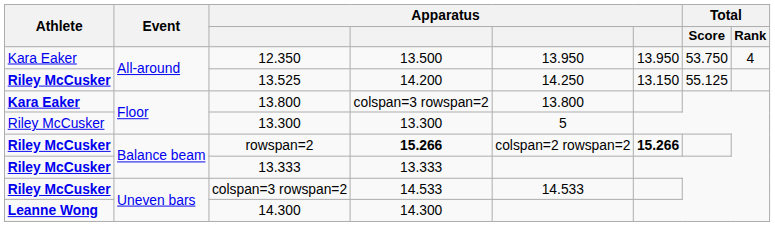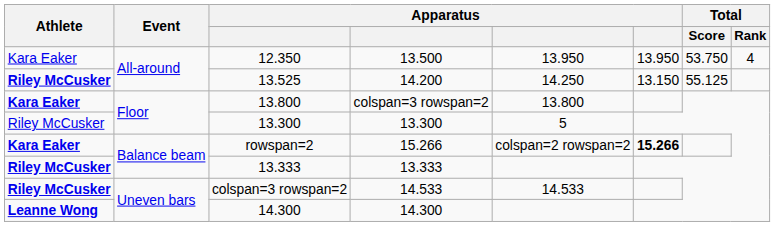rowspan=2 | Athlete: Riley McCusker -> Kara Eaker
rowspan=2 | column 4: bold -> normal
